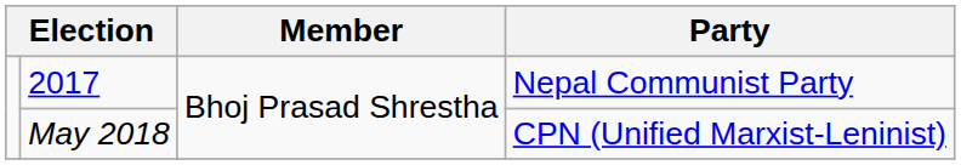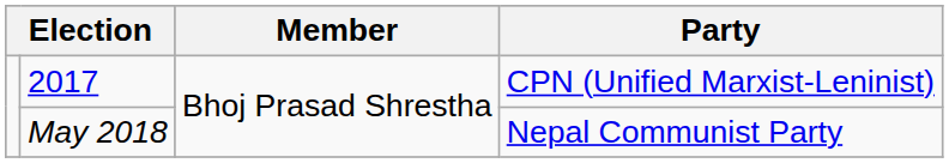2017 | Party: Nepal Communist Party -> CPN (Unified Marxist-Leninist)
May 2018 | Party: CPN (Unified Marxist-Leninist) -> Nepal Communist Party
